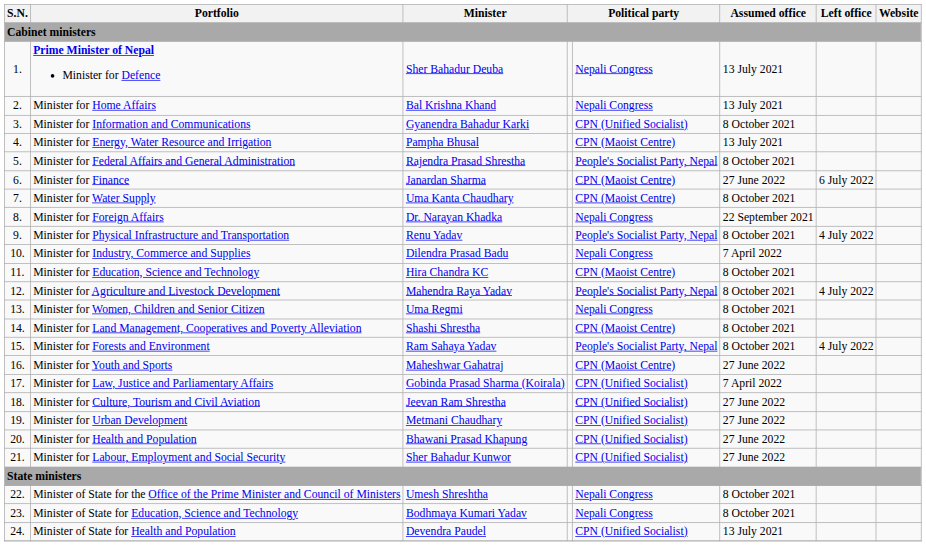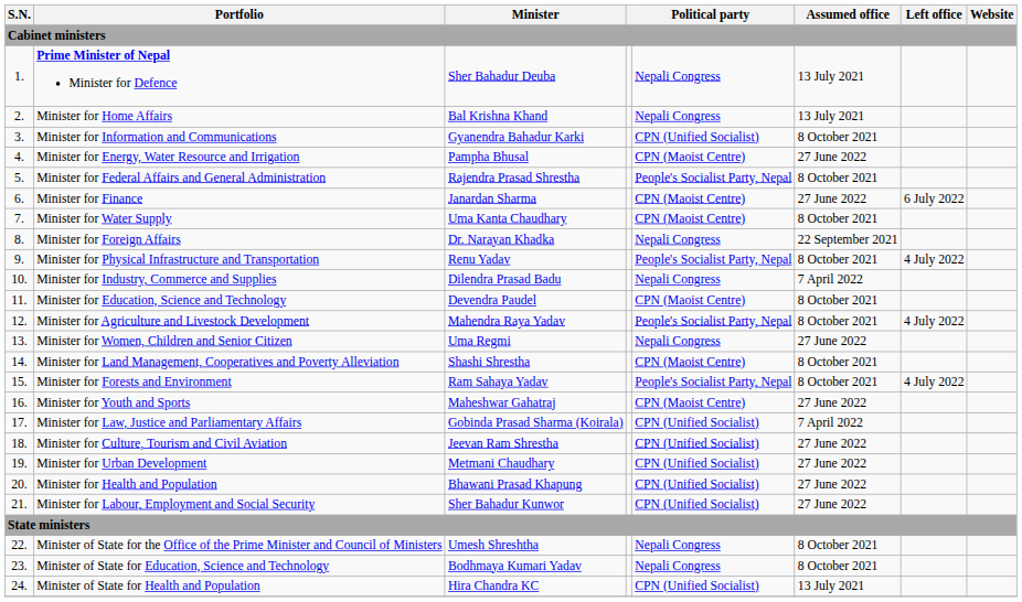Minister for Energy, Water Resource and Irrigation | Assumed office: 13 July 2021 -> 27 June 2022
Minister for Education, Science and Technology | Minister: Hira Chandra KC -> Devendra Paudel
Minister for Women, Children and Senior Citizen | Assumed office: 8 October 2021 -> 27 June 2022
Minister of State for Health and Population | Minister: Devendra Paudel -> Hira Chandra KC
